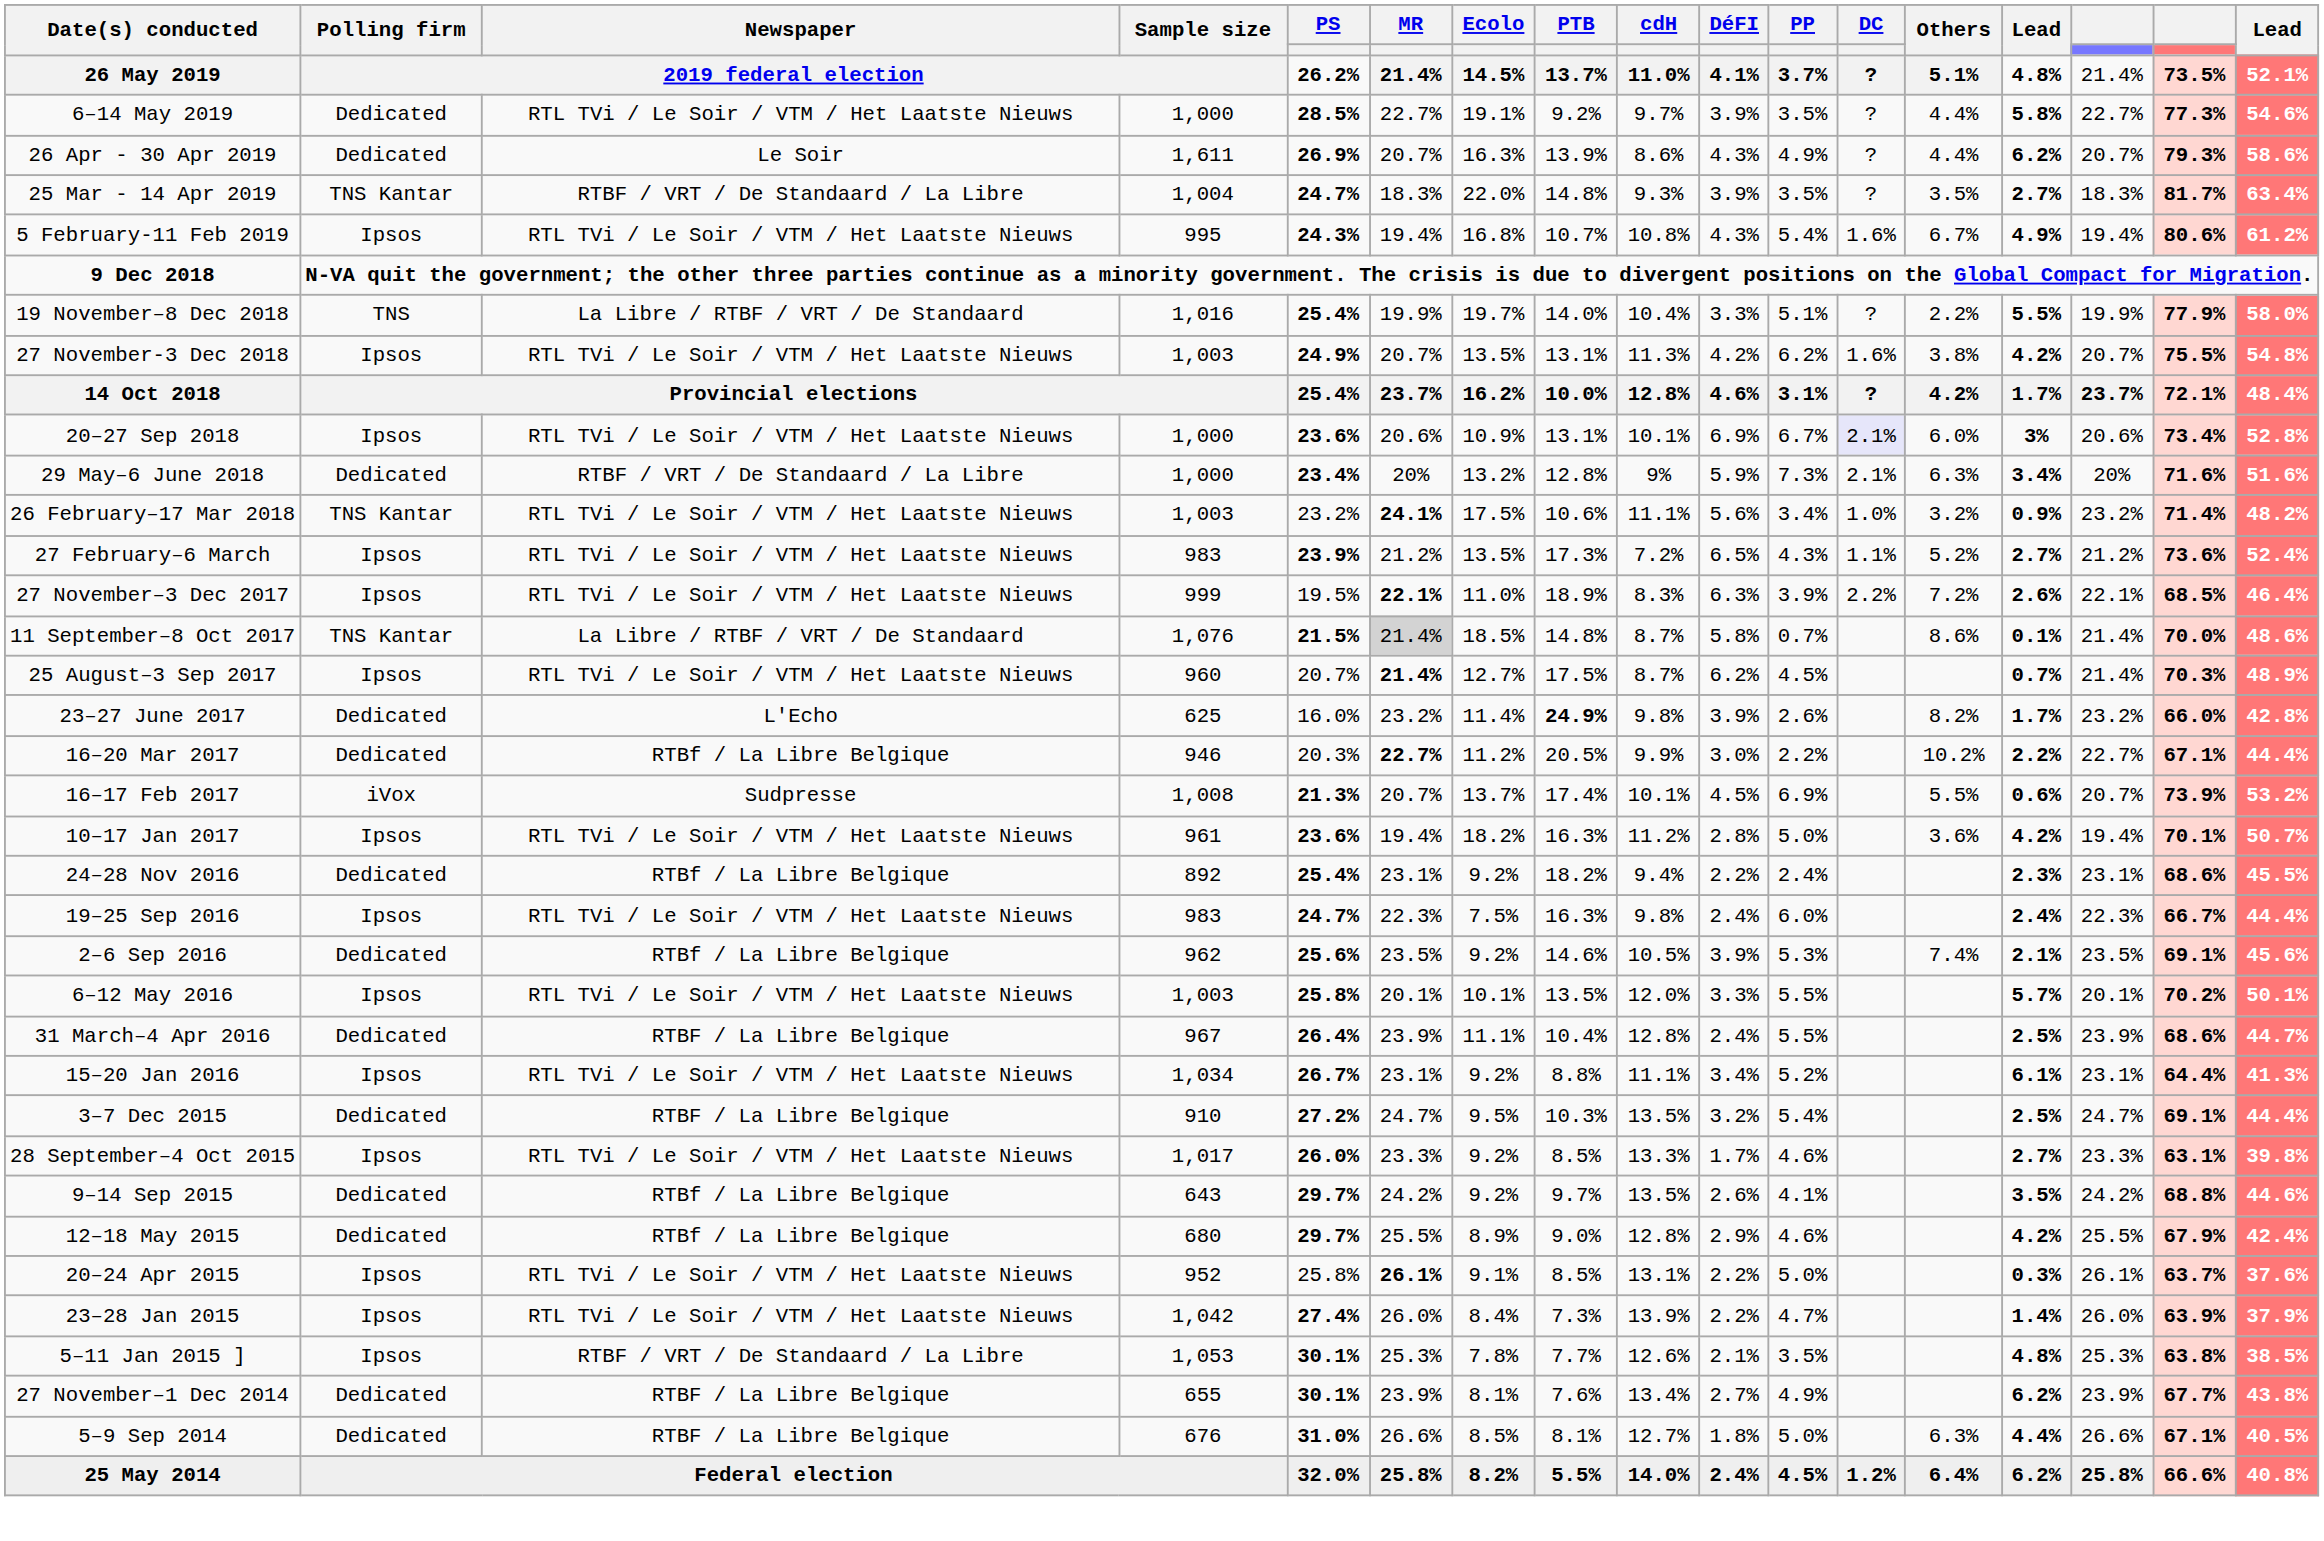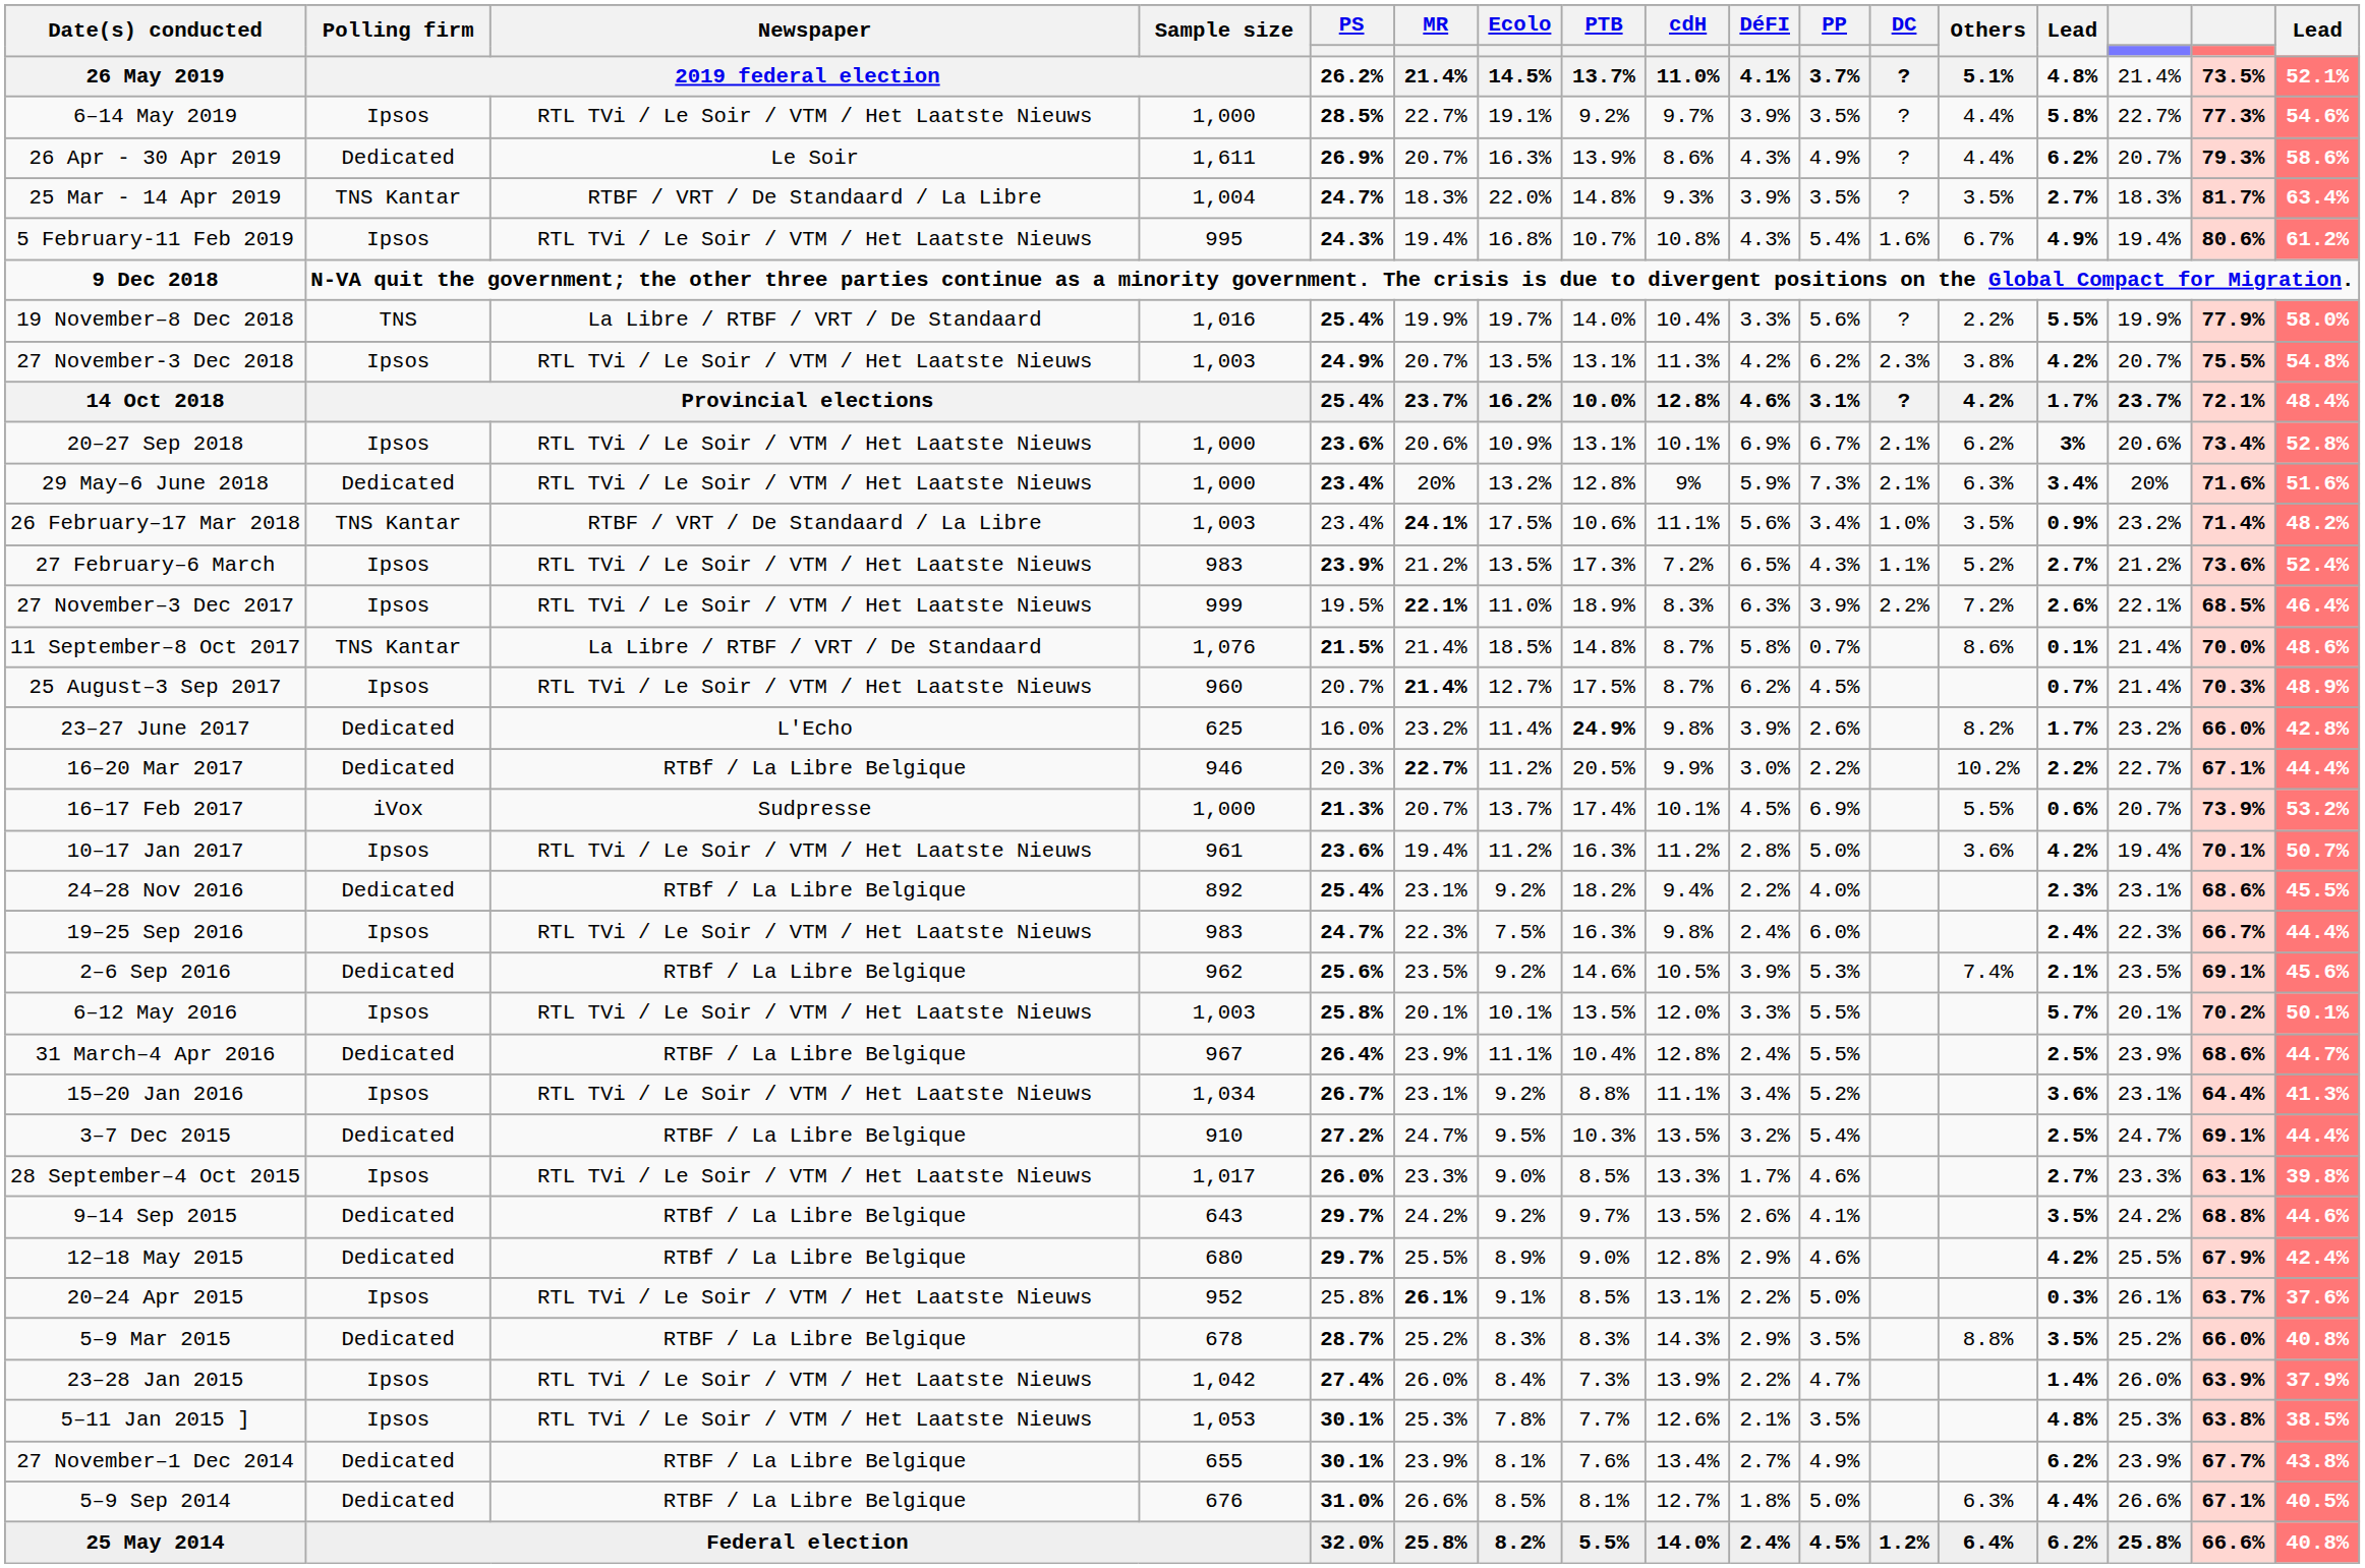6–14 May 2019 | Polling firm: Dedicated -> Ipsos
19 November–8 Dec 2018 | PP: 5.1% -> 5.6%
27 November-3 Dec 2018 | DC: 1.6% -> 2.3%
20–27 Sep 2018 | DC: lavender background -> no background
20–27 Sep 2018 | Others: 6.0% -> 6.2%
29 May–6 June 2018 | Newspaper: RTBF / VRT / De Standaard / La Libre -> RTL TVi / Le Soir / VTM / Het Laatste Nieuws
26 February–17 Mar 2018 | Newspaper: RTL TVi / Le Soir / VTM / Het Laatste Nieuws -> RTBF / VRT / De Standaard / La Libre
26 February–17 Mar 2018 | PS: 23.2% -> 23.4%
26 February–17 Mar 2018 | Others: 3.2% -> 3.5%
11 September–8 Oct 2017 | MR: lightgrey background -> no background
16–17 Feb 2017 | Sample size: 1,008 -> 1,000
10–17 Jan 2017 | Ecolo: 18.2% -> 11.2%
24–28 Nov 2016 | PP: 2.4% -> 4.0%
15–20 Jan 2016 | column 14: 6.1% -> 3.6%
28 September–4 Oct 2015 | Ecolo: 9.2% -> 9.0%
+ row: 5–9 Mar 2015 | Dedicated | RTBF / La Libre Belgique | 678 | 28.7% | 25.2% | 8.3% | 8.3% | 14.3% | 2.9% | 3.5% | 8.8% | 3.5% | 25.2% | 66.0% | 40.8%
5–11 Jan 2015 ] | Newspaper: RTBF / VRT / De Standaard / La Libre -> RTL TVi / Le Soir / VTM / Het Laatste Nieuws
